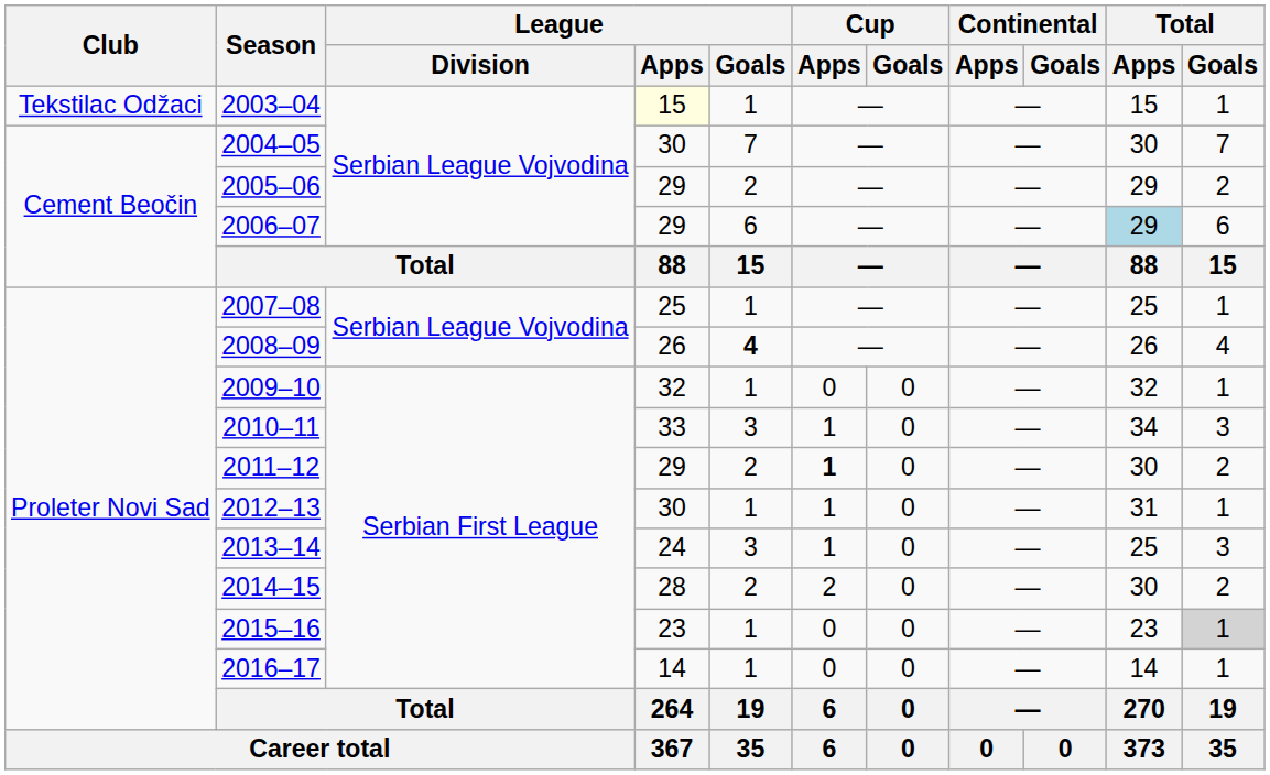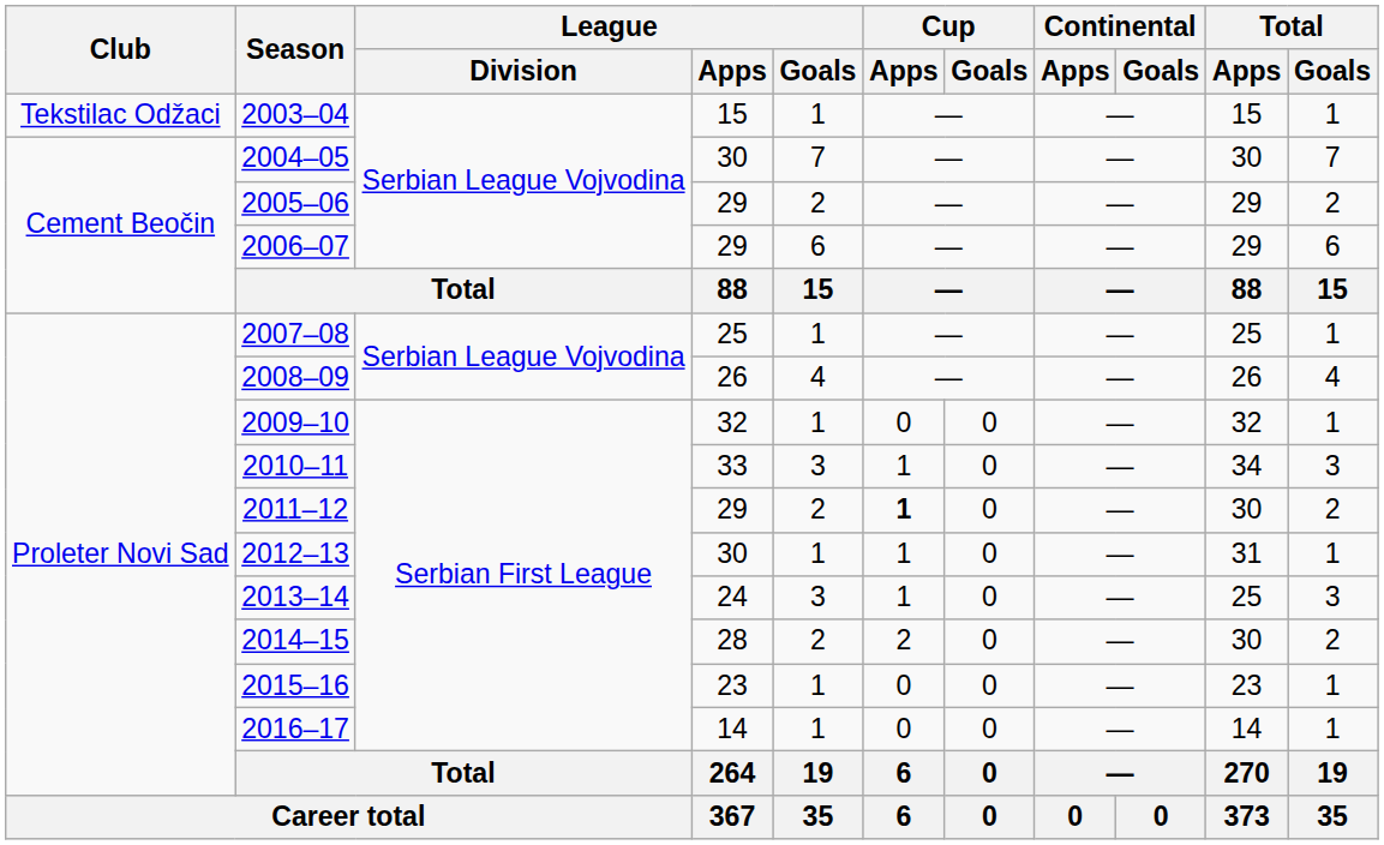2003–04 | League / Apps: lightyellow background -> no background
2006–07 | Total / Apps: lightblue background -> no background
2008–09 | League / Goals: bold -> normal
2015–16 | Total / Goals: lightgrey background -> no background
